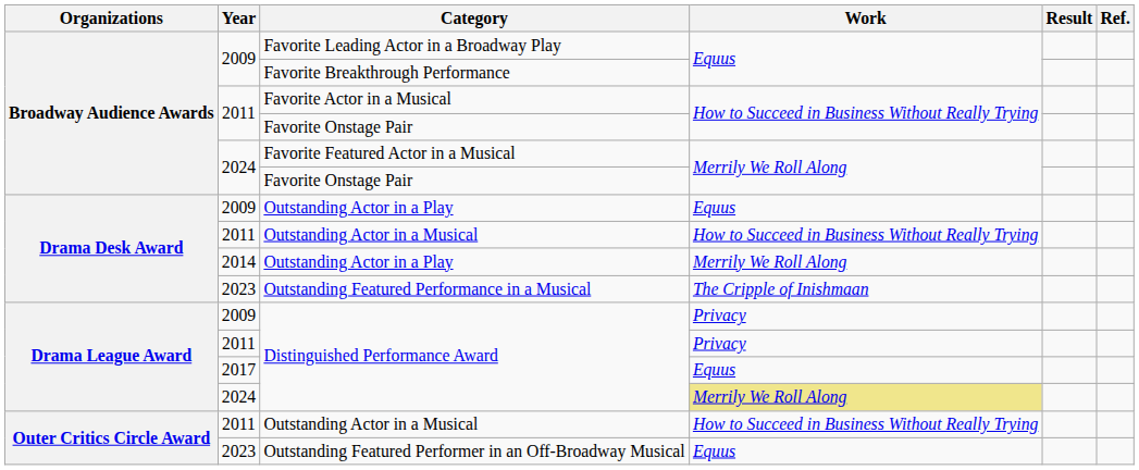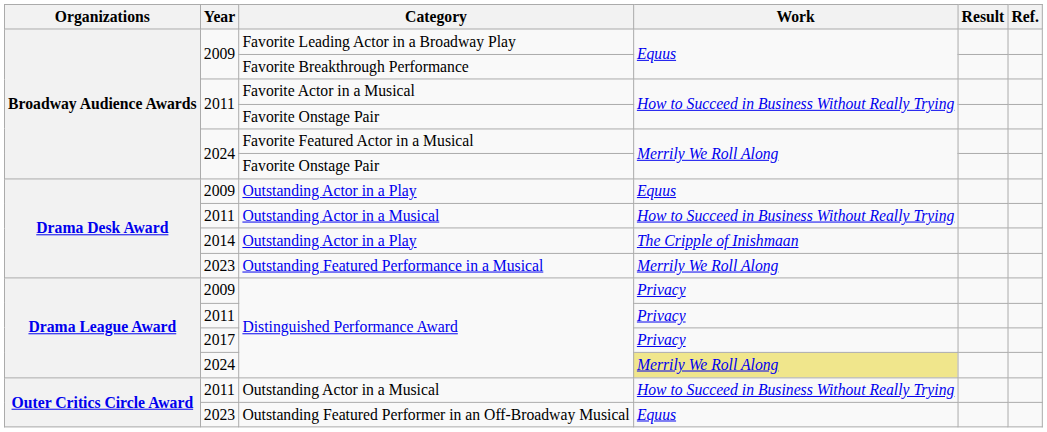2014 / Outstanding Actor in a Play | Work: Merrily We Roll Along -> The Cripple of Inishmaan
Outstanding Featured Performance in a Musical | Work: The Cripple of Inishmaan -> Merrily We Roll Along
2017 / Distinguished Performance Award | Work: Equus -> Privacy
